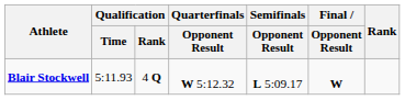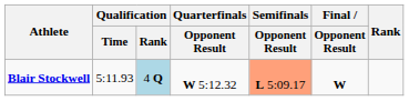Blair Stockwell | Qualification / Rank: no background -> lightblue background
Blair Stockwell | Semifinals / Opponent Result: no background -> lightsalmon background
